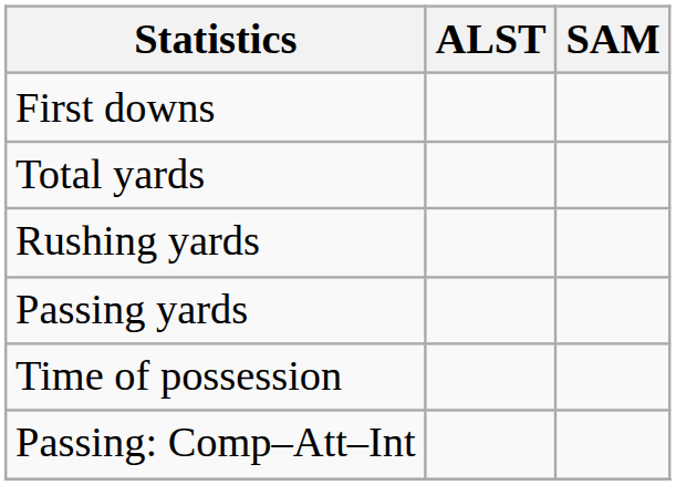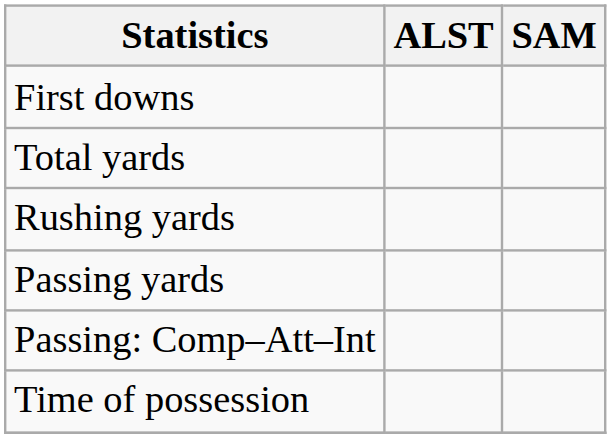rows swapped: Passing: Comp–Att–Int <-> Time of possession
